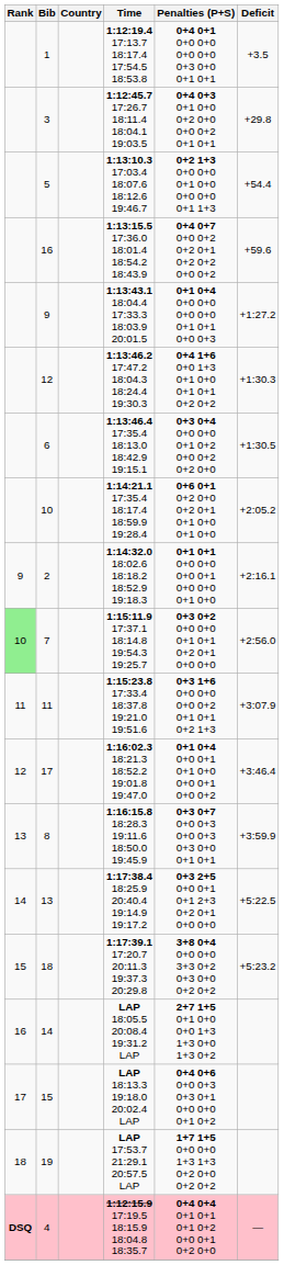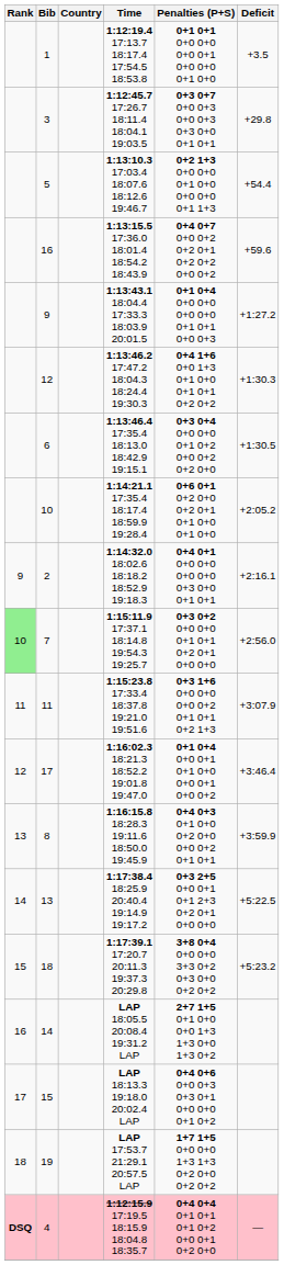1 | Penalties (P+S): 0+4 0+1 0+0 0+0 0+0 0+0 0+3 0+0 0+1 0+1 -> 0+1 0+1 0+0 0+0 0+0 0+1 0+0 0+0 0+1 0+0
3 | Penalties (P+S): 0+4 0+3 0+1 0+0 0+2 0+0 0+0 0+2 0+1 0+1 -> 0+3 0+7 0+0 0+3 0+0 0+3 0+3 0+0 0+1 0+1
2 | Penalties (P+S): 0+1 0+1 0+0 0+0 0+0 0+1 0+0 0+0 0+1 0+0 -> 0+4 0+1 0+0 0+0 0+0 0+0 0+3 0+0 0+1 0+1
8 | Penalties (P+S): 0+3 0+7 0+0 0+3 0+0 0+3 0+3 0+0 0+1 0+1 -> 0+4 0+3 0+1 0+0 0+2 0+0 0+0 0+2 0+1 0+1
